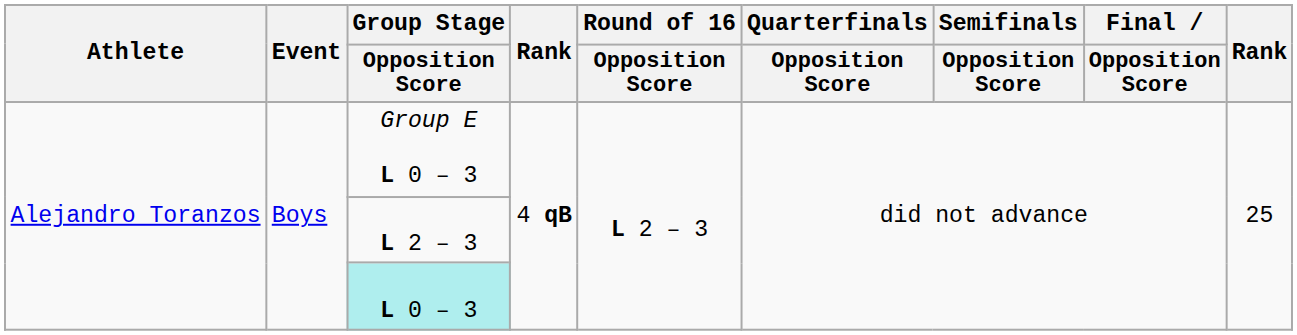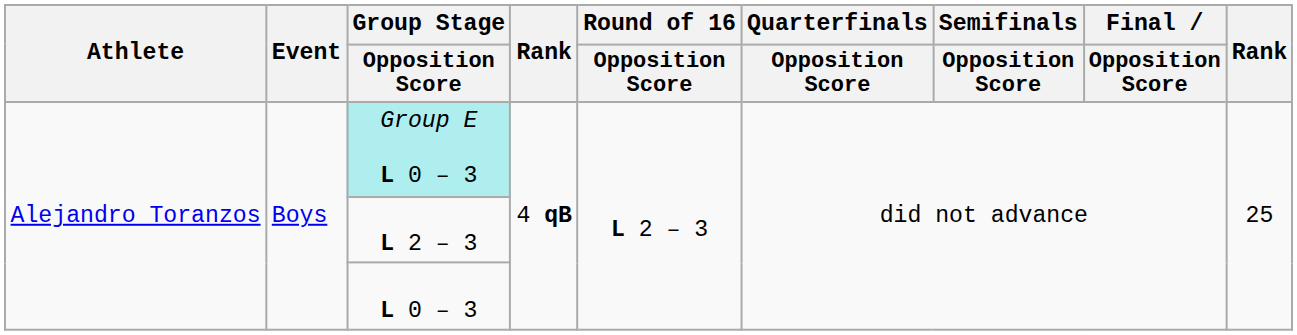Group E L 0 – 3 | Group Stage / Opposition Score: no background -> paleturquoise background
L 0 – 3 | Group Stage / Opposition Score: paleturquoise background -> no background
